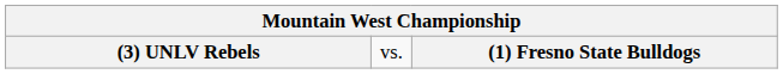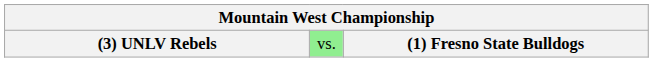(3) UNLV Rebels | column 2: no background -> lightgreen background
